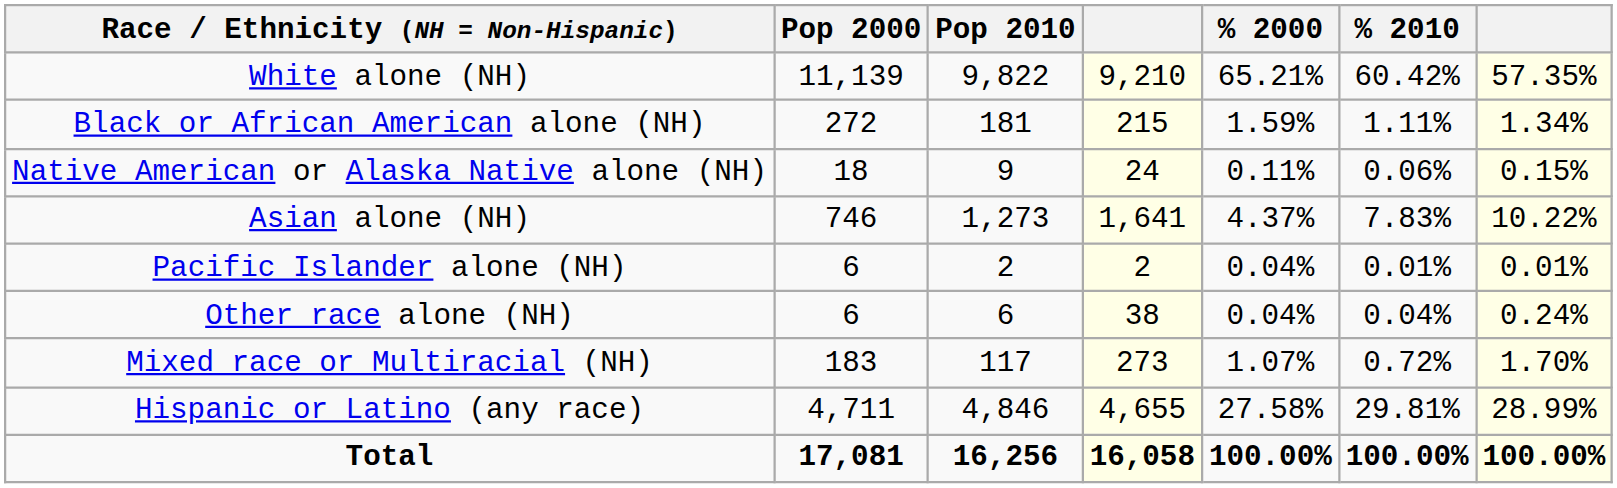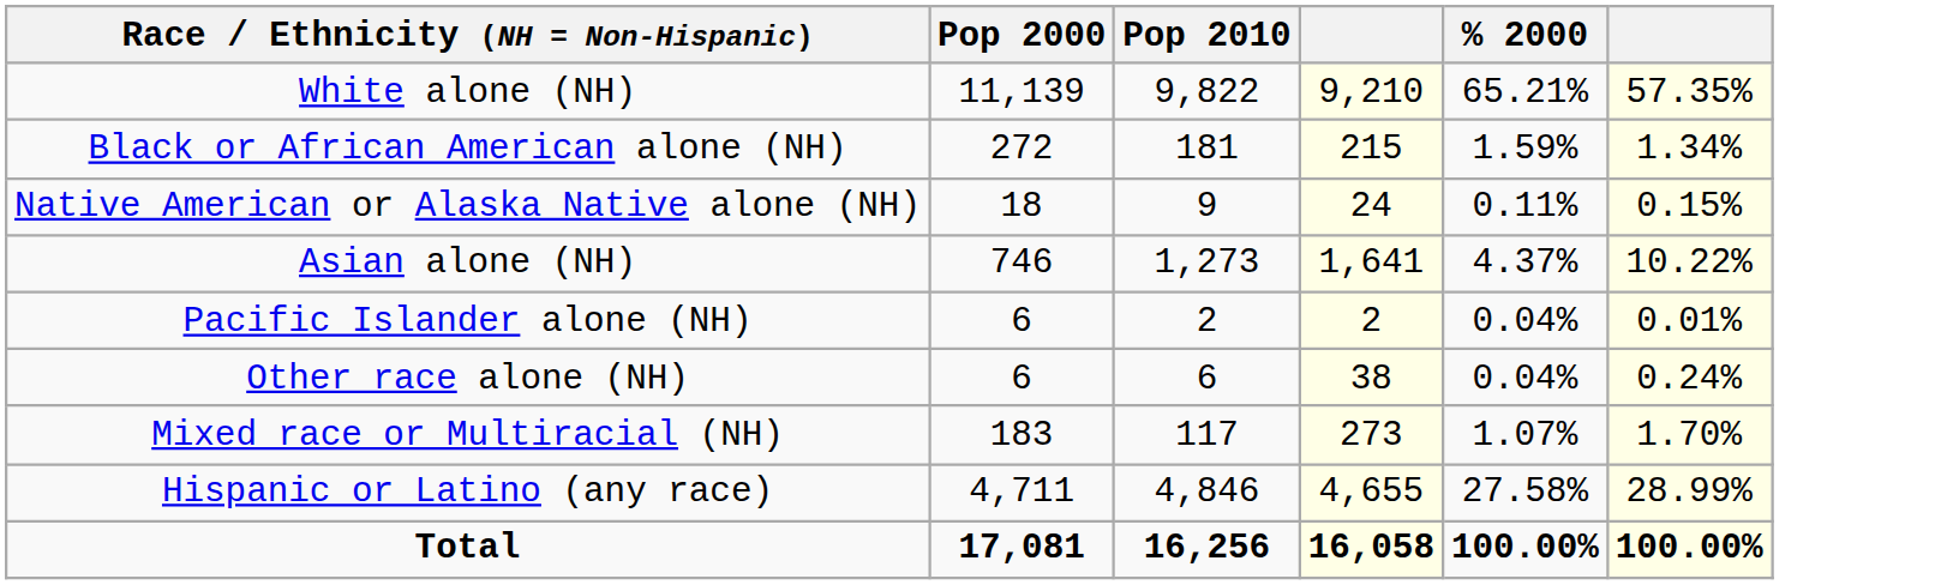- column: % 2010 | 60.42% | 1.11% | 0.06% | 7.83% | 0.01% | 0.04% | 0.72% | 29.81% | 100.00%
